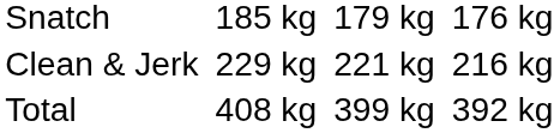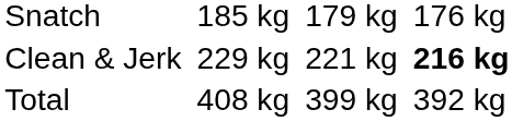Clean & Jerk | column 4: normal -> bold
